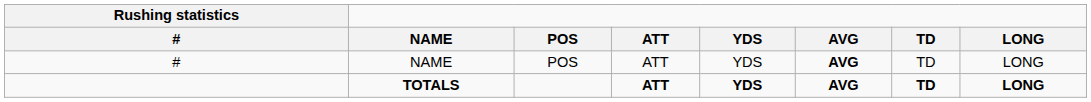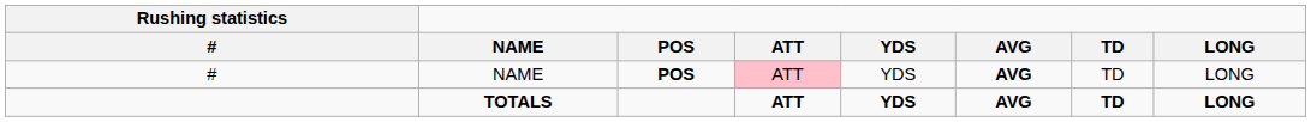row 3 | POS: normal -> bold
row 3 | ATT: no background -> pink background
